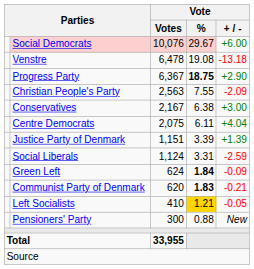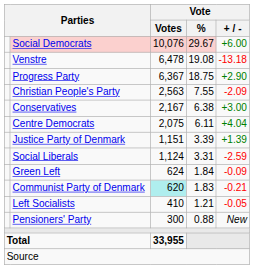Progress Party | Vote / %: bold -> normal
Green Left | Vote / %: bold -> normal
Communist Party of Denmark | Vote / Votes: no background -> paleturquoise background
Communist Party of Denmark | Vote / %: bold -> normal
Left Socialists | Vote / %: gold background -> no background
